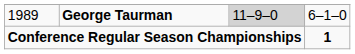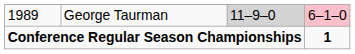1989 | column 2: bold -> normal
1989 | column 4: no background -> pink background
